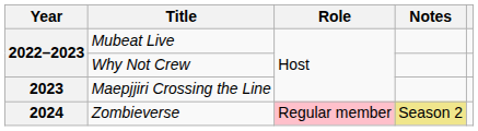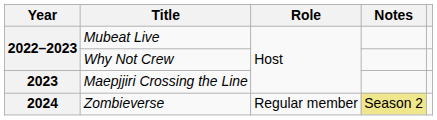Zombieverse | Role: pink background -> no background
